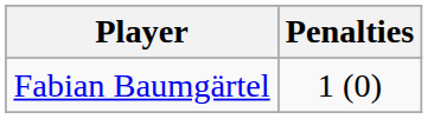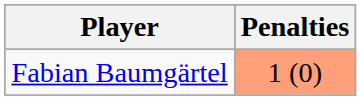Fabian Baumgärtel | Penalties: no background -> lightsalmon background
